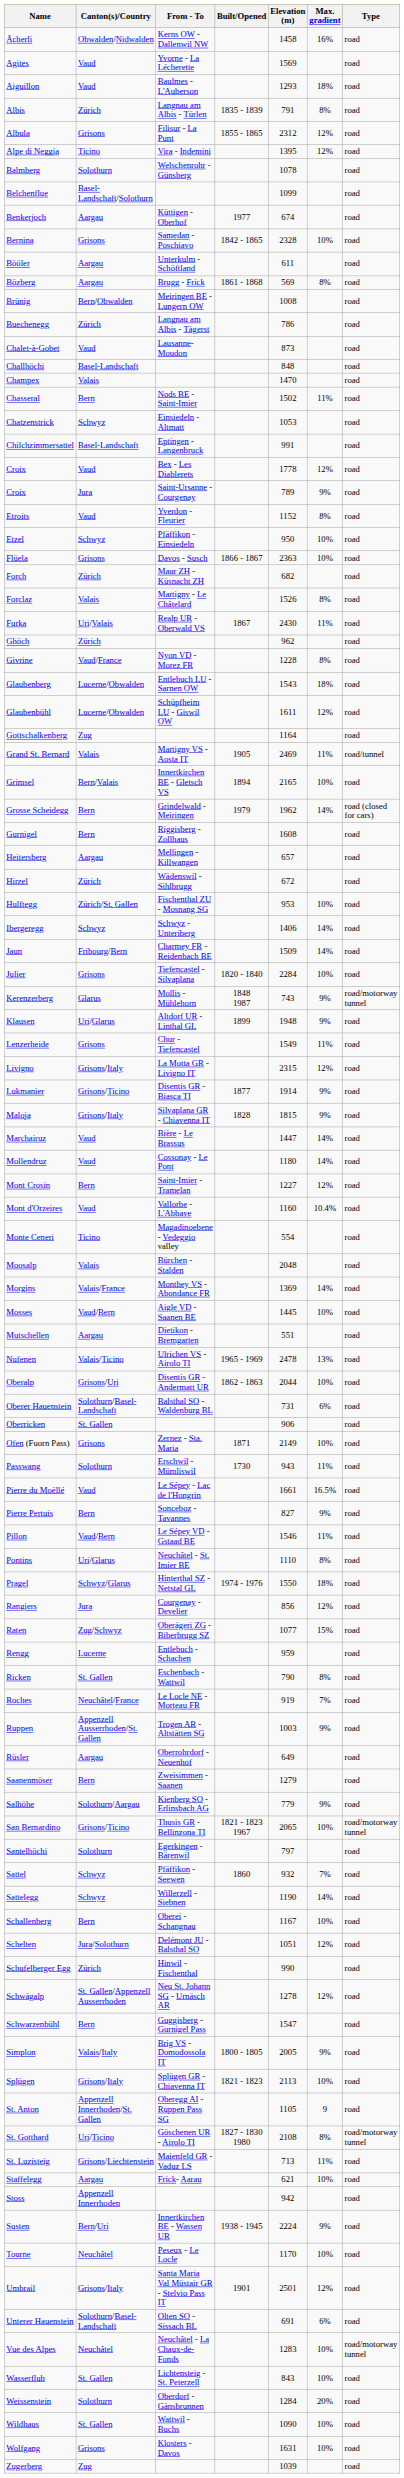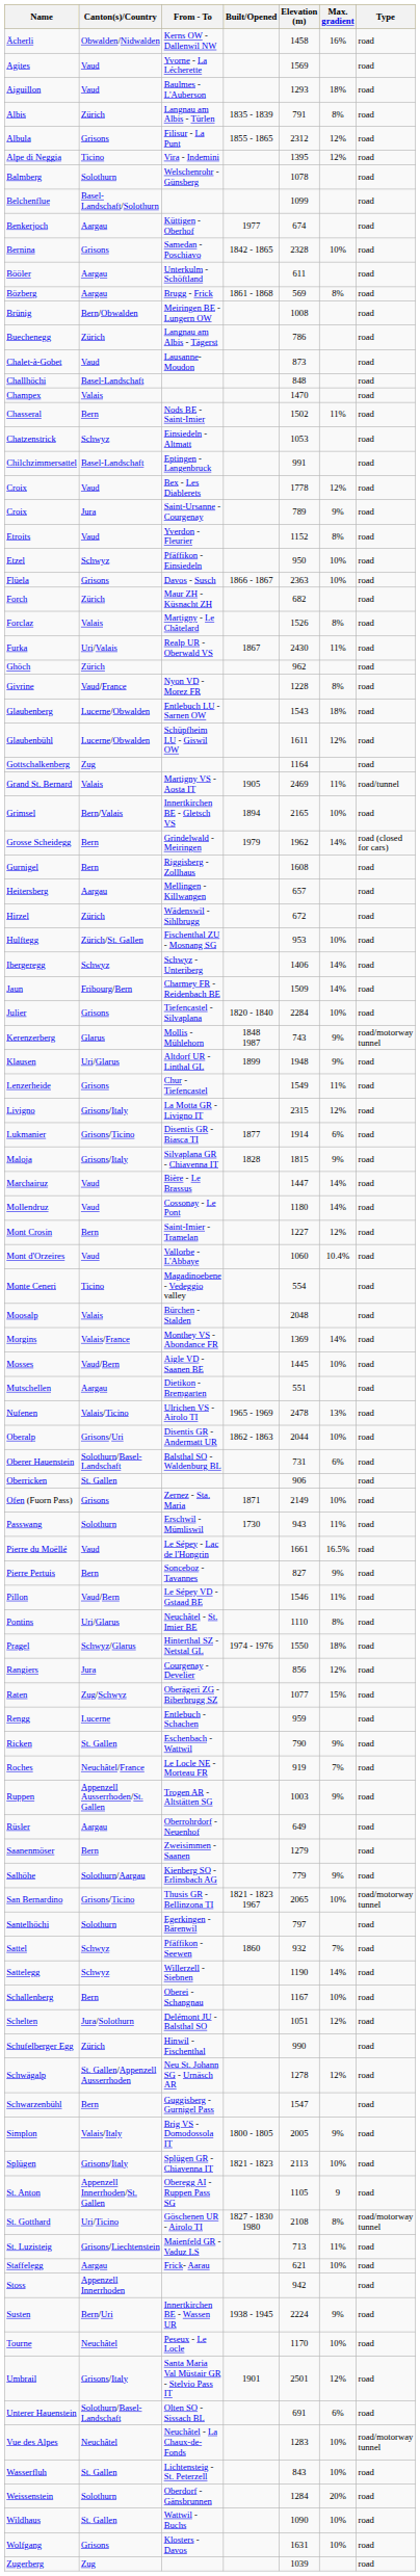Lukmanier | Max. gradient: 9% -> 6%
Mont d'Orzeires | Elevation (m): 1160 -> 1060
Ricken | Max. gradient: 8% -> 9%
